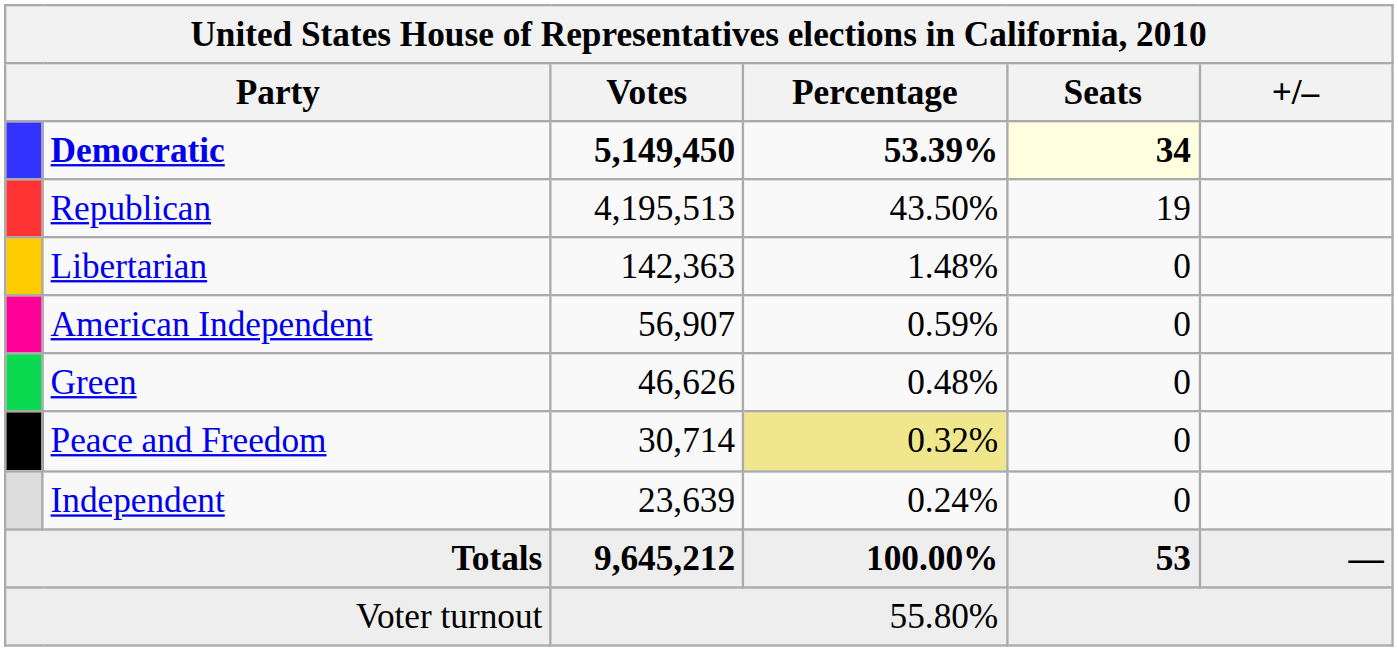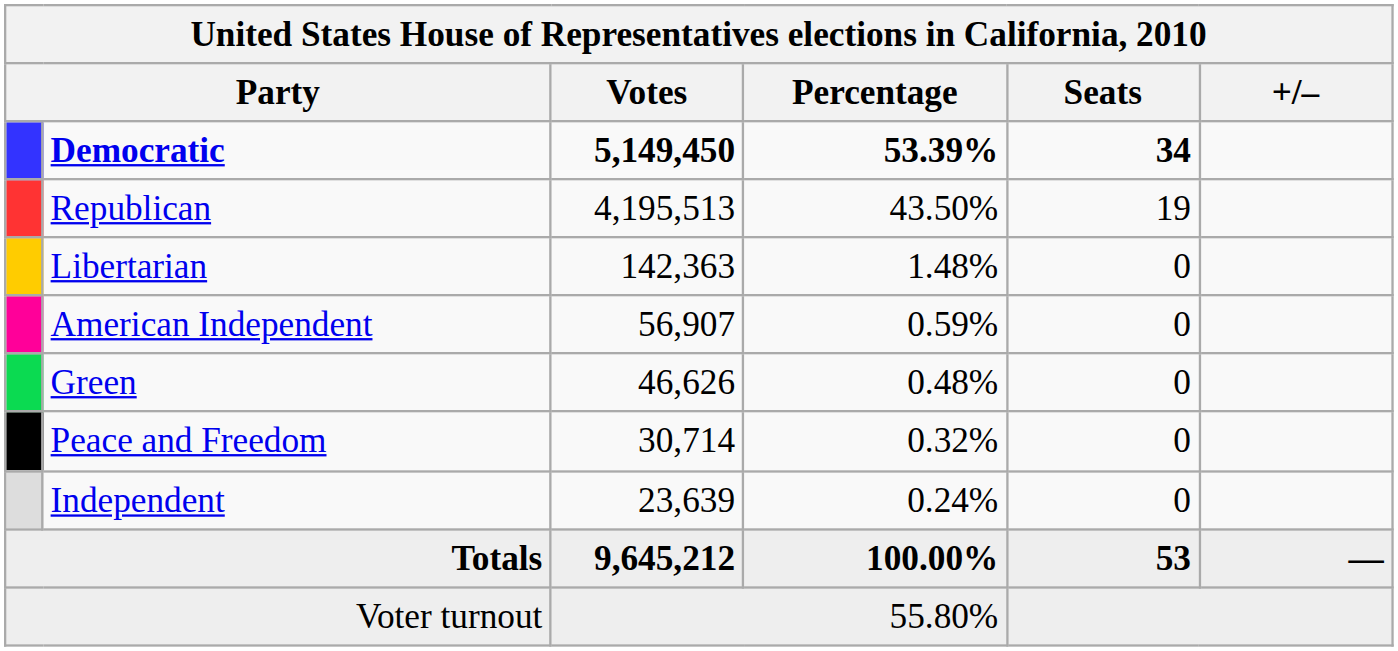Democratic | Seats: lightyellow background -> no background
Peace and Freedom | Percentage: khaki background -> no background
